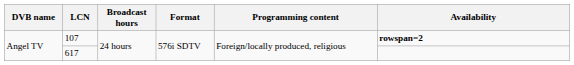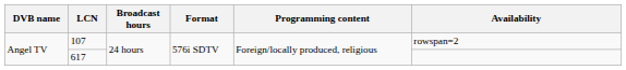107 | Availability: bold -> normal
